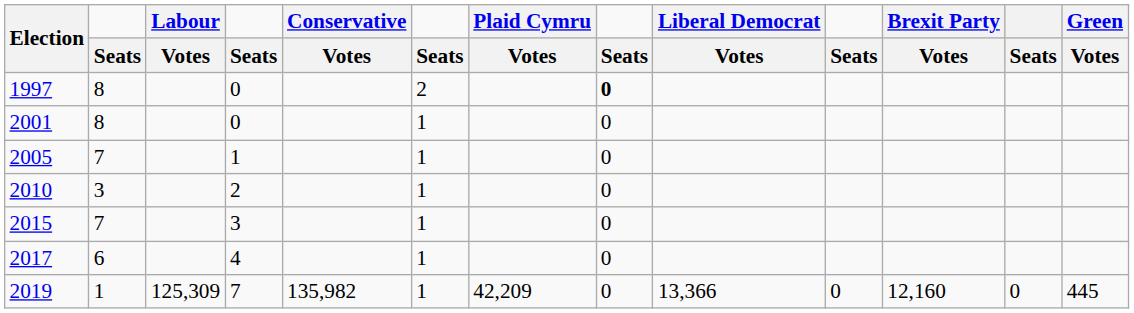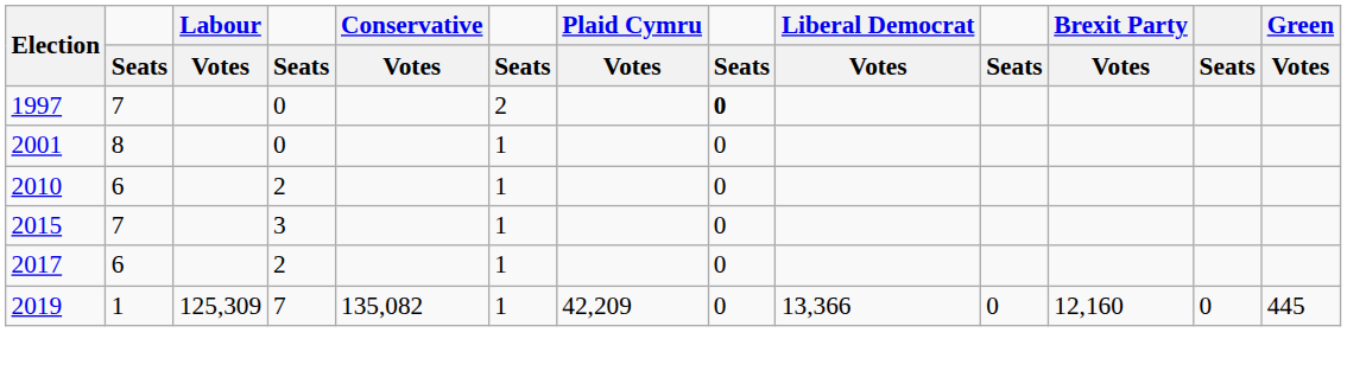1997 | column 2: 8 -> 7
- row: 2005 | 7 | 1 | 1 | 0
2010 | column 2: 3 -> 6
2017 | column 4: 4 -> 2
2019 | Conservative / Votes: 135,982 -> 135,082
